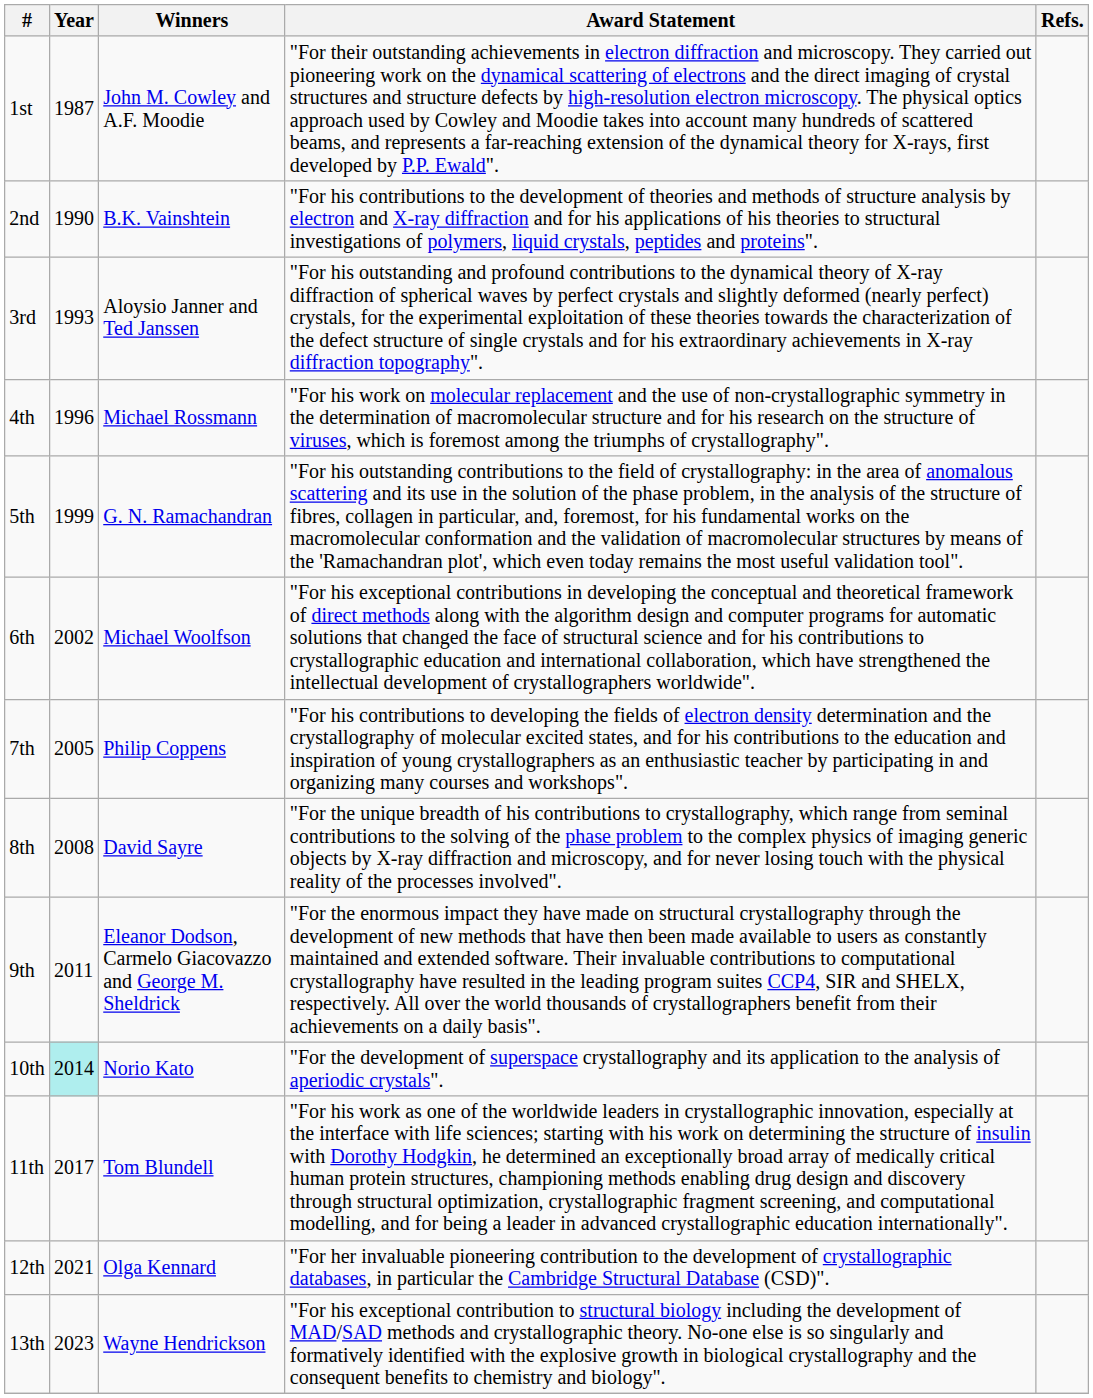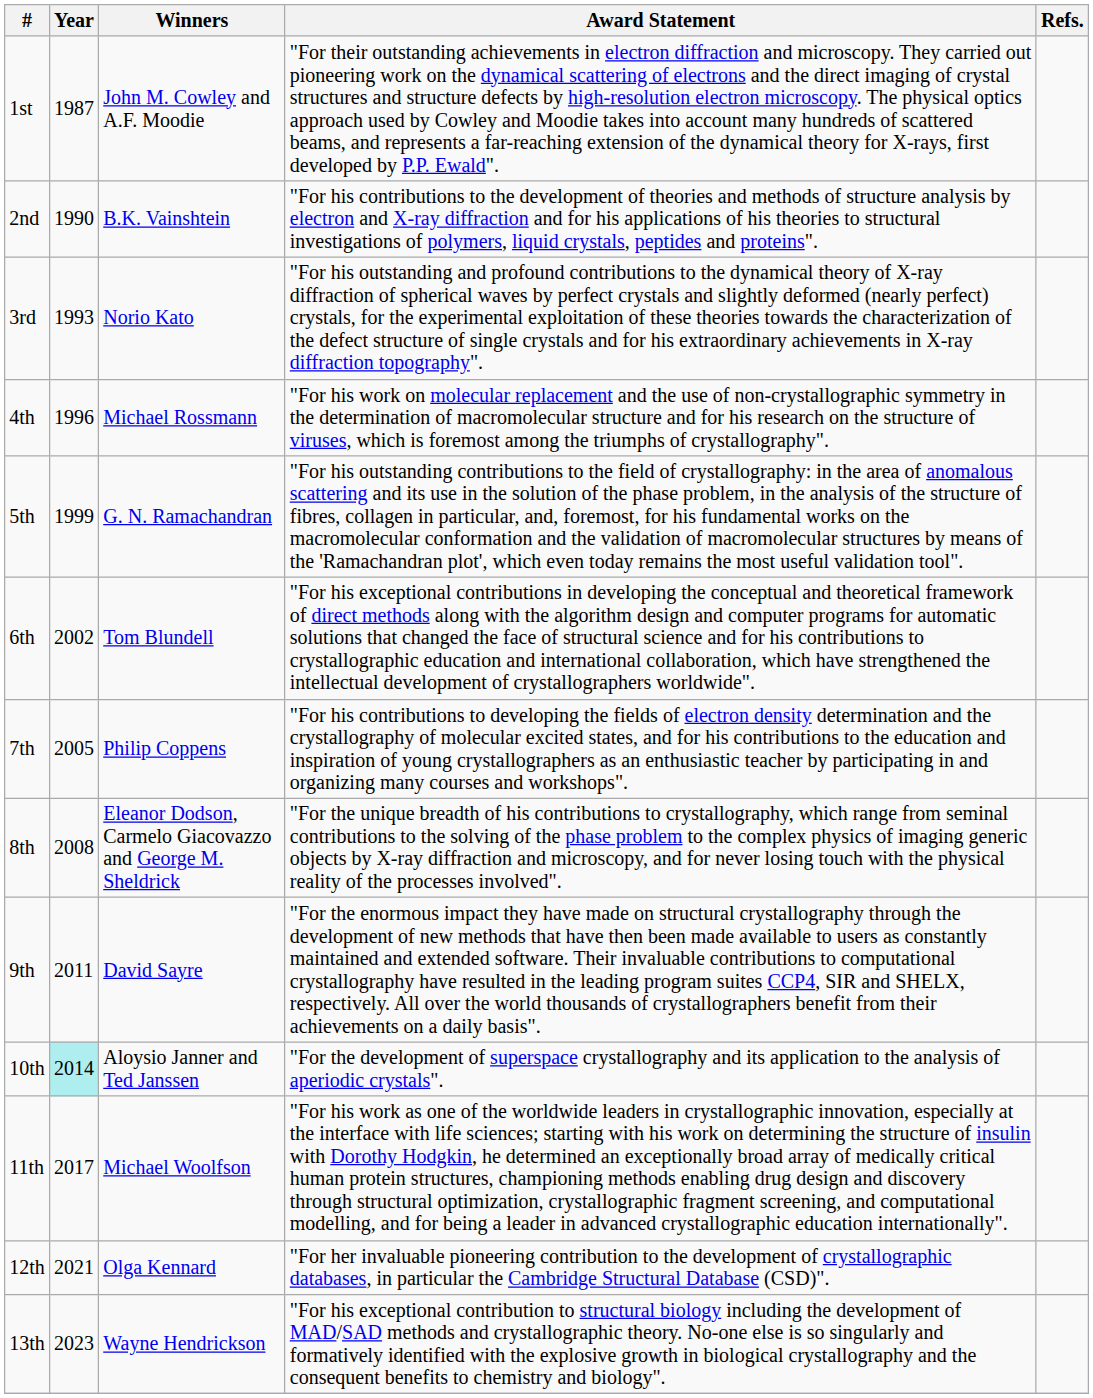3rd | Winners: Aloysio Janner and Ted Janssen -> Norio Kato
6th | Winners: Michael Woolfson -> Tom Blundell
8th | Winners: David Sayre -> Eleanor Dodson, Carmelo Giacovazzo and George M. Sheldrick
9th | Winners: Eleanor Dodson, Carmelo Giacovazzo and George M. Sheldrick -> David Sayre
10th | Winners: Norio Kato -> Aloysio Janner and Ted Janssen
11th | Winners: Tom Blundell -> Michael Woolfson
